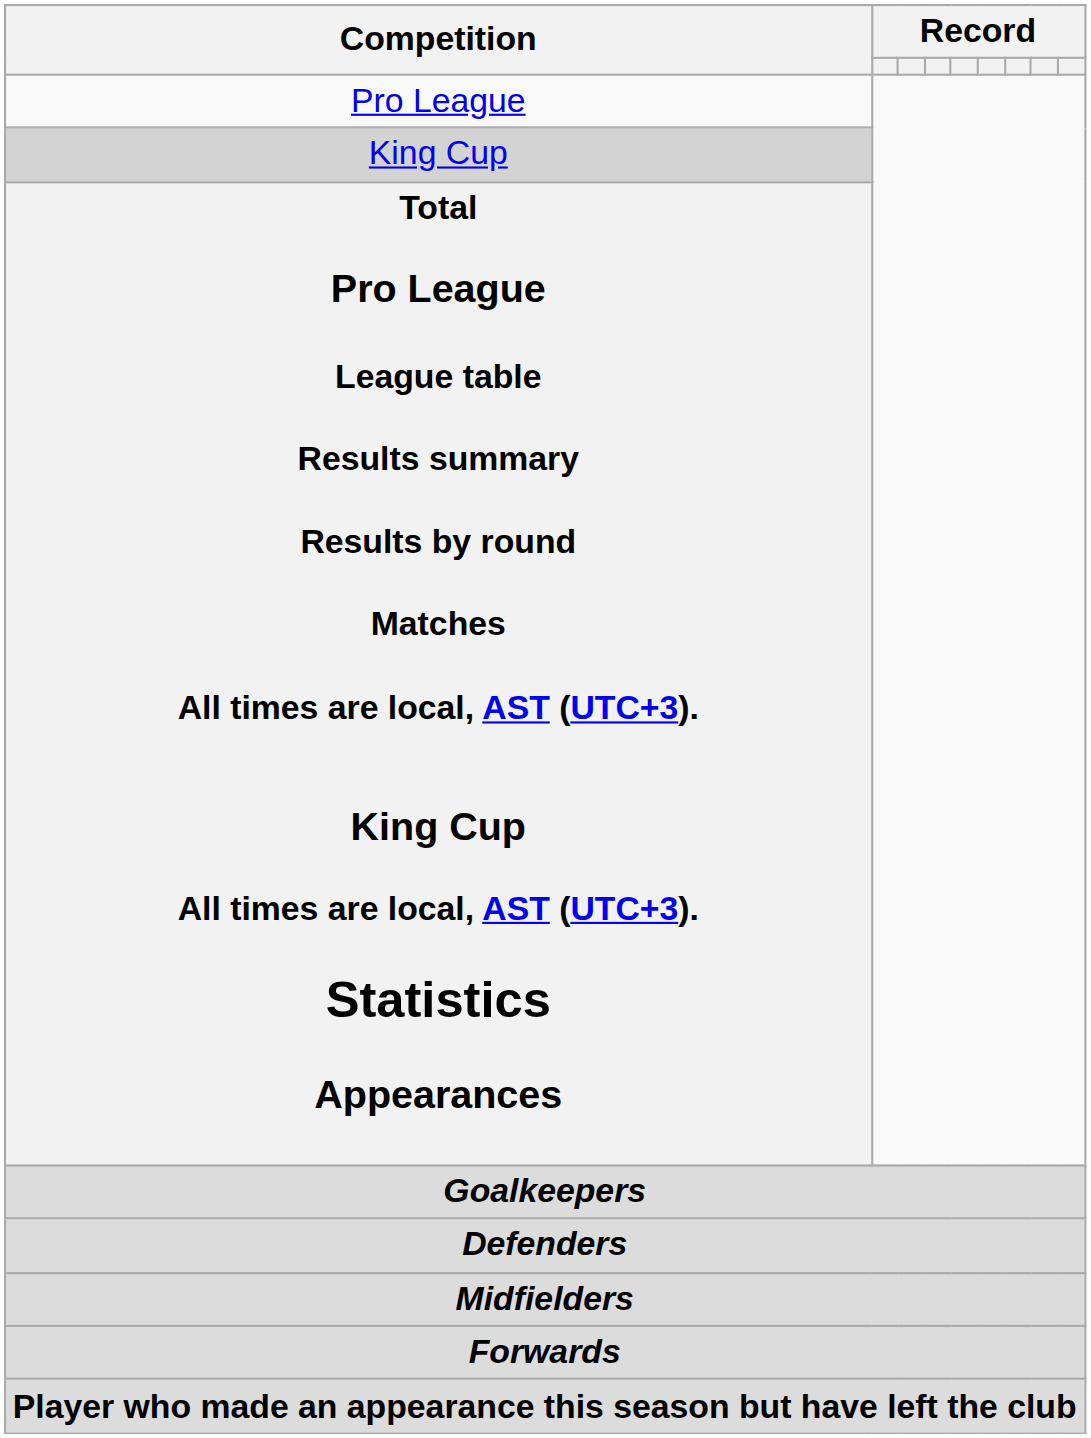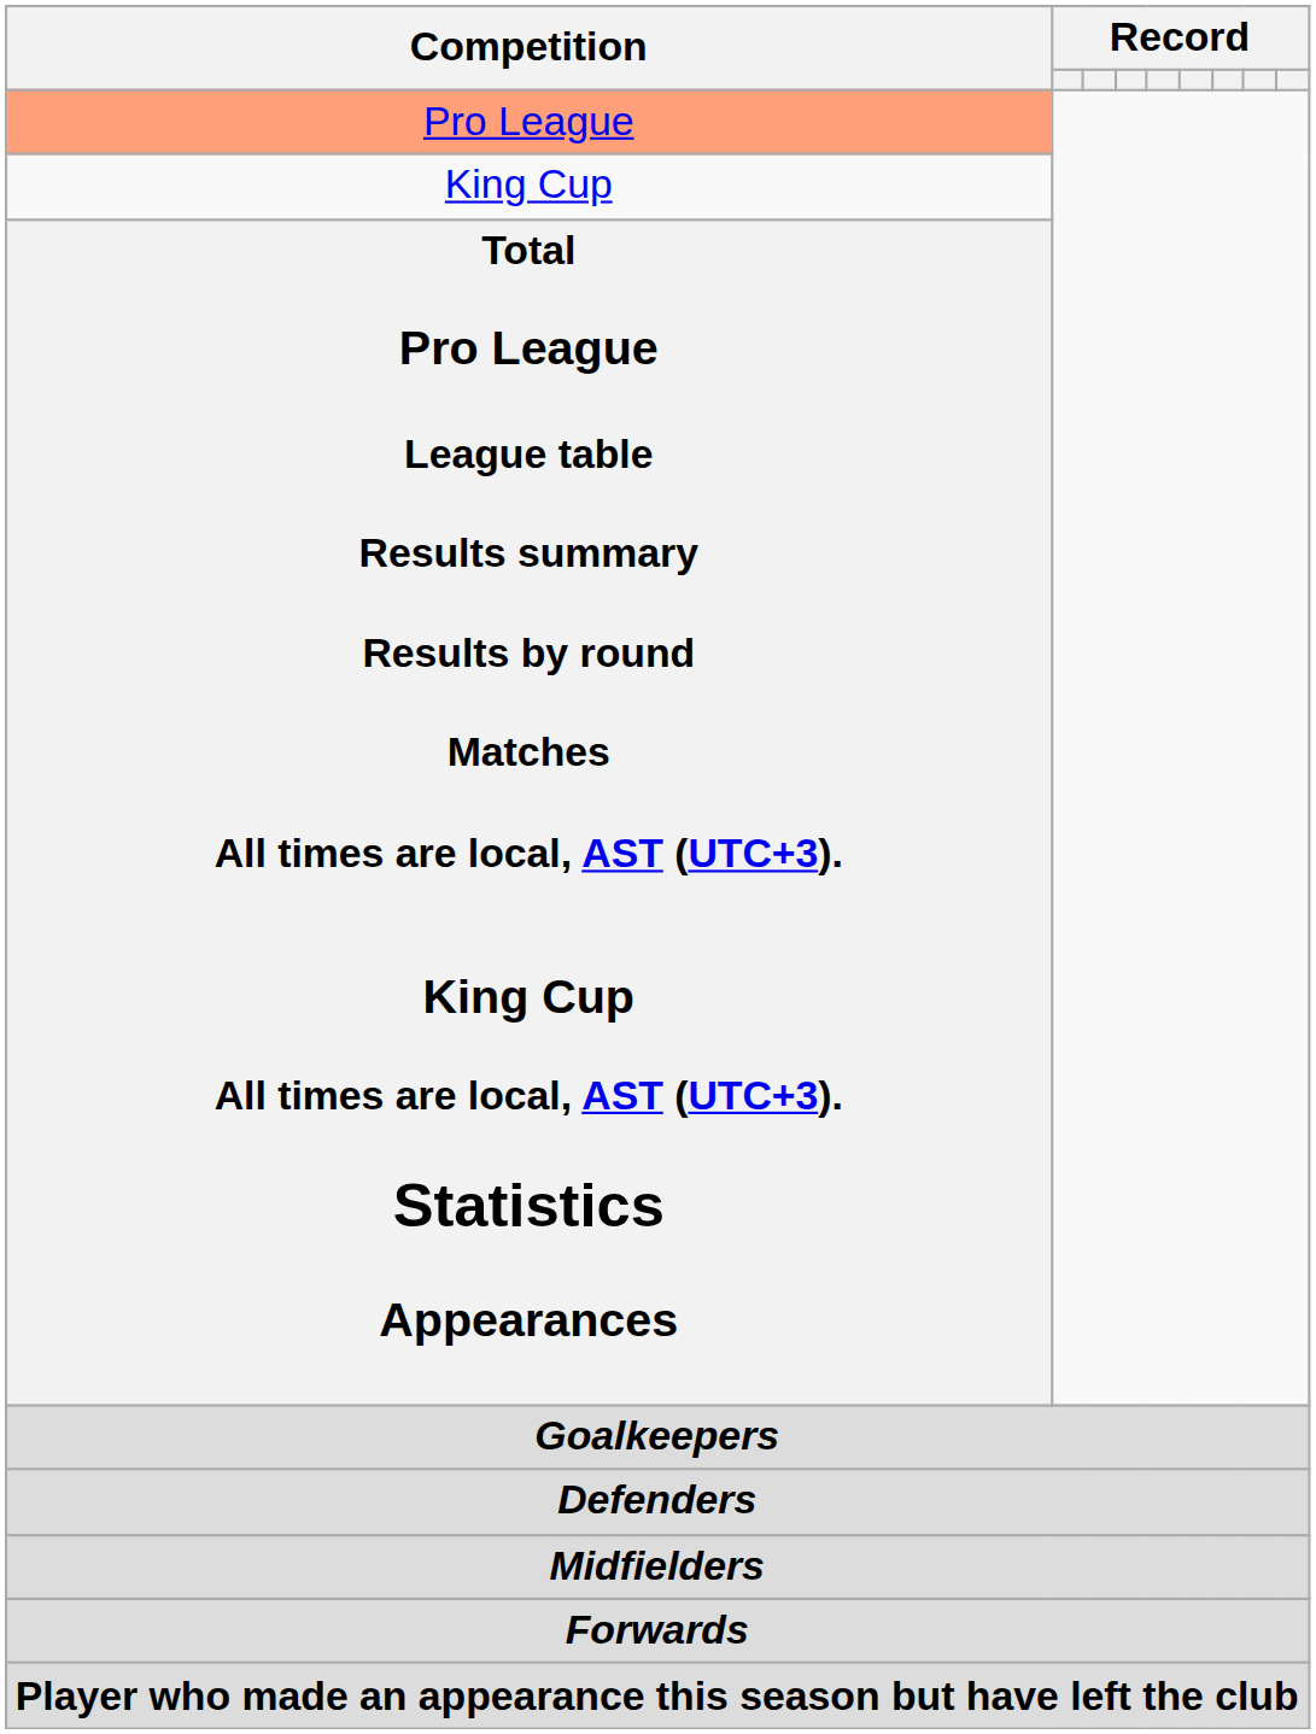Pro League | Competition: no background -> lightsalmon background
King Cup | Competition: lightgrey background -> no background
